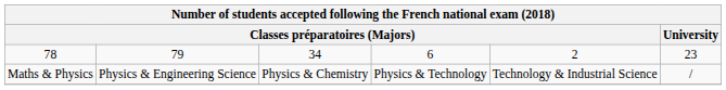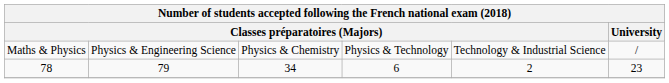rows swapped: Maths & Physics <-> 78
